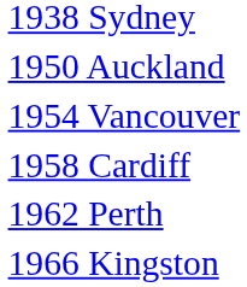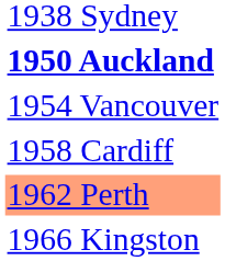1950 Auckland | column 1: normal -> bold
1962 Perth | column 1: no background -> lightsalmon background
